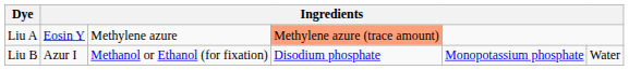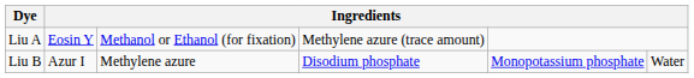Liu A | column 3: Methylene azure -> Methanol or Ethanol (for fixation)
Liu A | column 4: lightsalmon background -> no background
Liu B | column 3: Methanol or Ethanol (for fixation) -> Methylene azure
